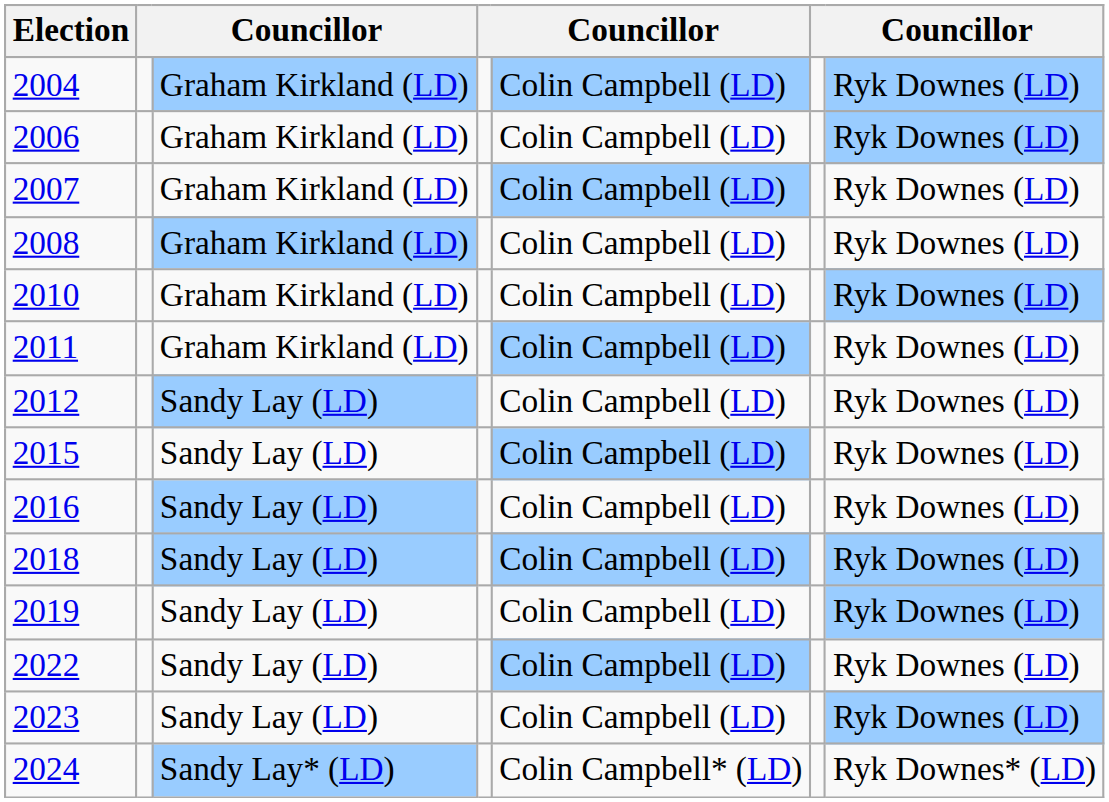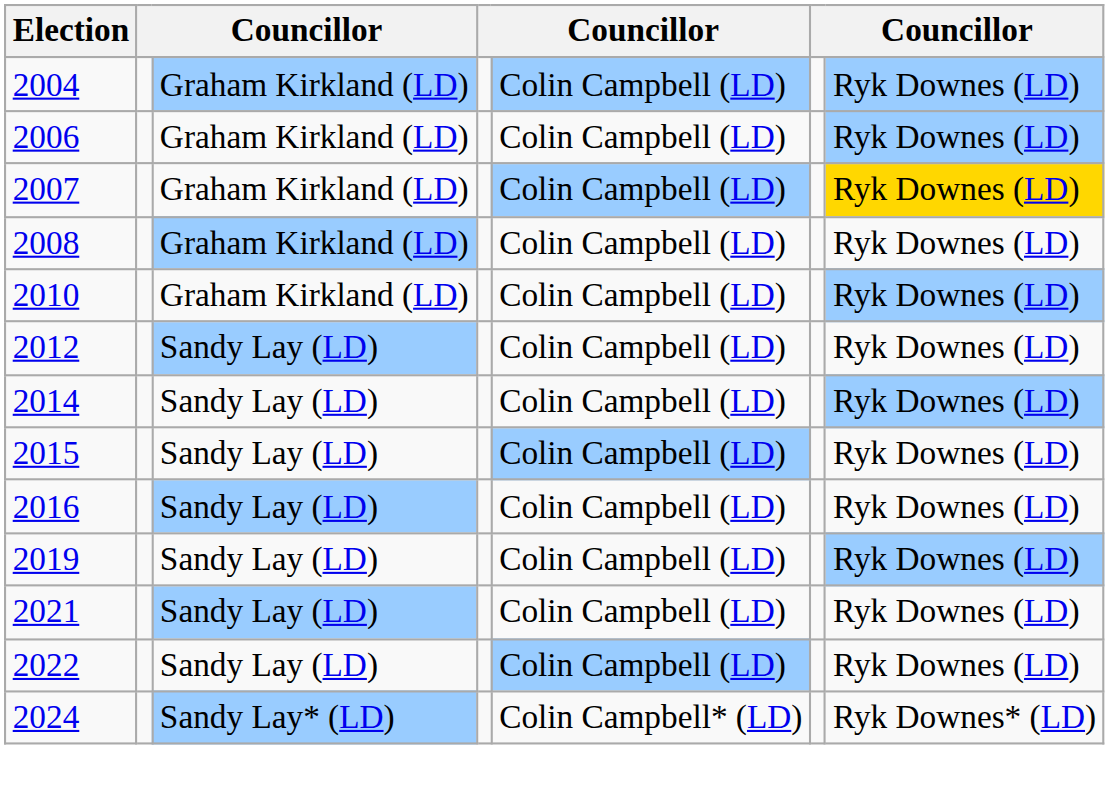2007 | column 7: no background -> gold background
- row: 2011 | Graham Kirkland (LD) | Colin Campbell (LD) | Ryk Downes (LD)
+ row: 2014 | Sandy Lay (LD) | Colin Campbell (LD) | Ryk Downes (LD)
- row: 2018 | Sandy Lay (LD) | Colin Campbell (LD) | Ryk Downes (LD)
+ row: 2021 | Sandy Lay (LD) | Colin Campbell (LD) | Ryk Downes (LD)
- row: 2023 | Sandy Lay (LD) | Colin Campbell (LD) | Ryk Downes (LD)
